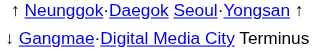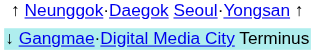row 2 | column 1: no background -> paleturquoise background
